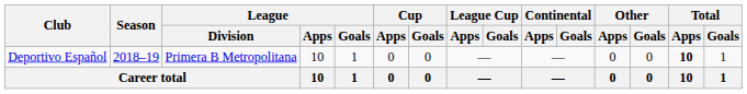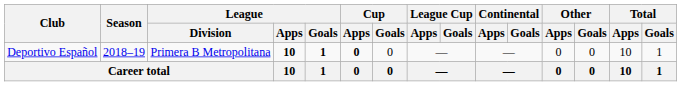Deportivo Español | League / Apps: normal -> bold
Deportivo Español | League / Goals: normal -> bold
Deportivo Español | Cup / Apps: normal -> bold
Deportivo Español | Total / Apps: bold -> normal
